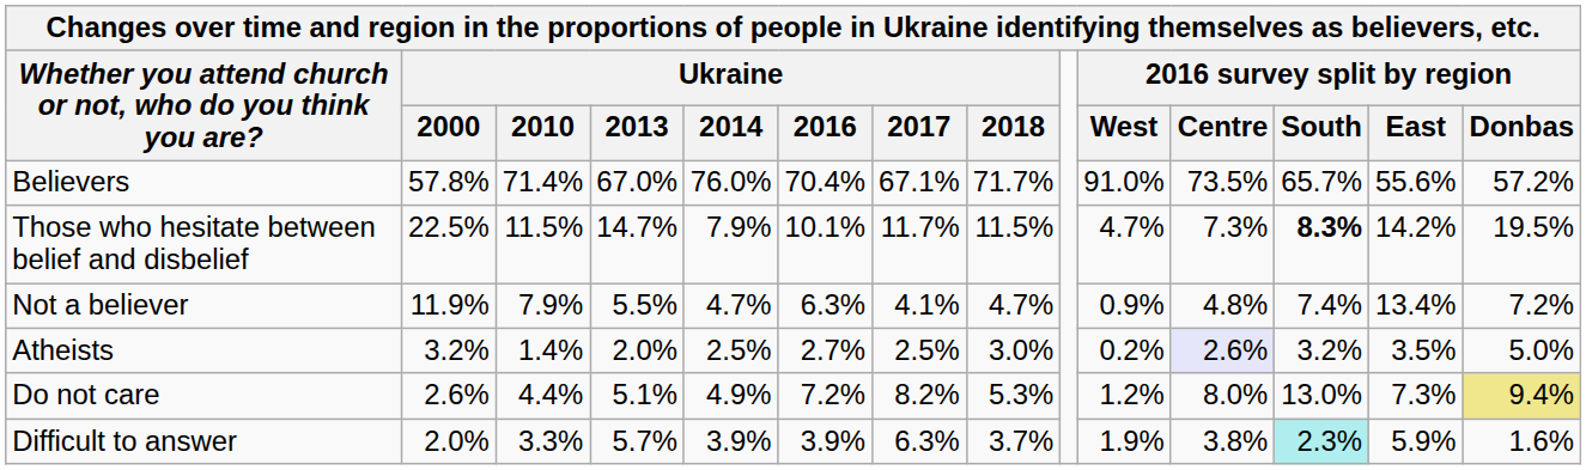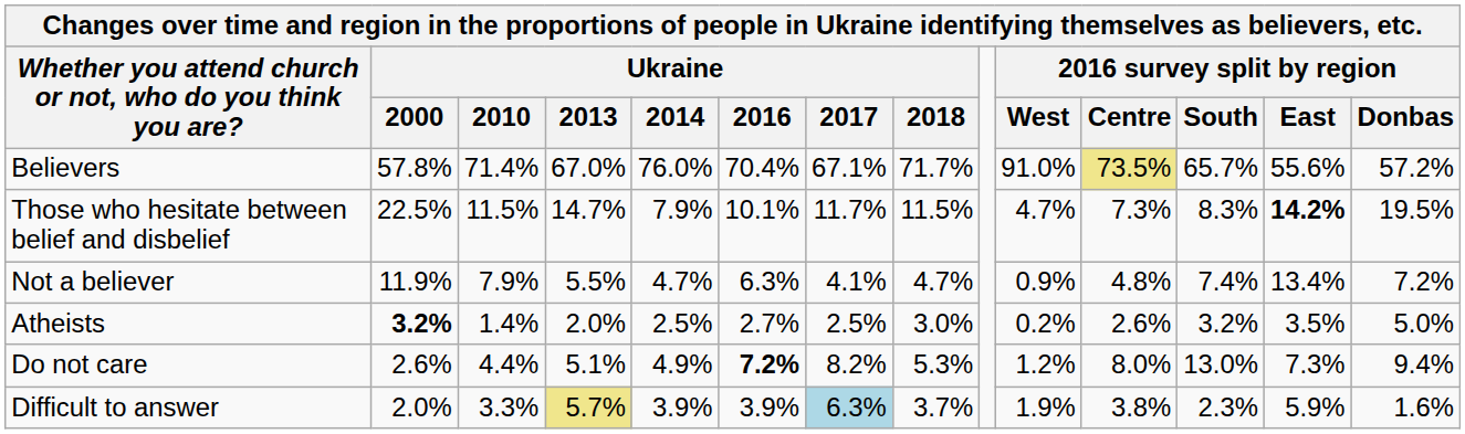Believers | 2016 survey split by region / Centre: no background -> khaki background
Those who hesitate between belief and disbelief | 2016 survey split by region / South: bold -> normal
Those who hesitate between belief and disbelief | 2016 survey split by region / East: normal -> bold
Atheists | Ukraine / 2000: normal -> bold
Atheists | 2016 survey split by region / Centre: lavender background -> no background
Do not care | Ukraine / 2016: normal -> bold
Do not care | 2016 survey split by region / Donbas: khaki background -> no background
Difficult to answer | Ukraine / 2013: no background -> khaki background
Difficult to answer | Ukraine / 2017: no background -> lightblue background
Difficult to answer | 2016 survey split by region / South: paleturquoise background -> no background
